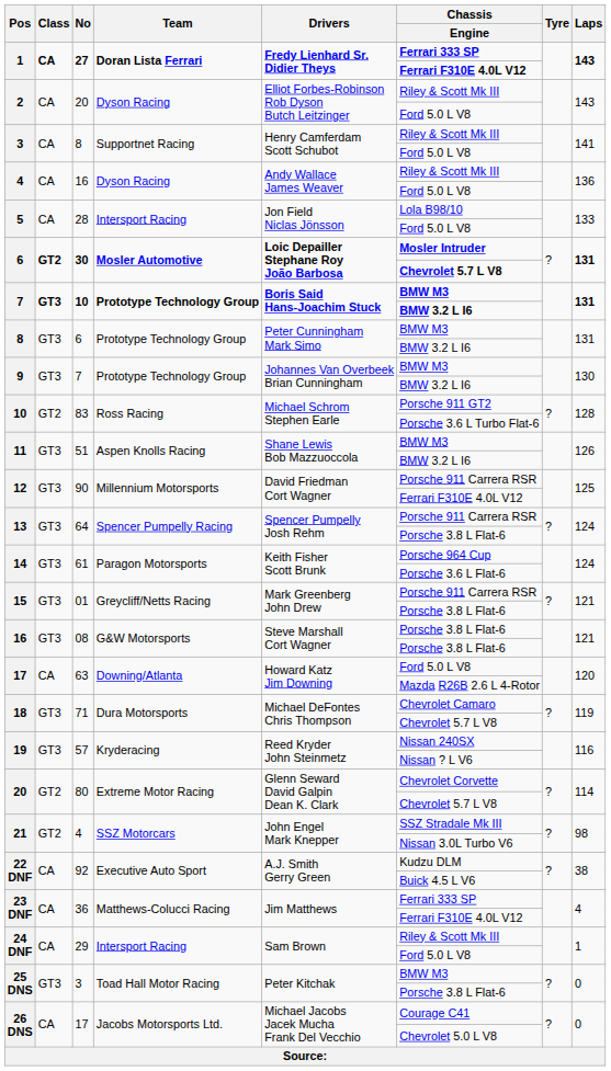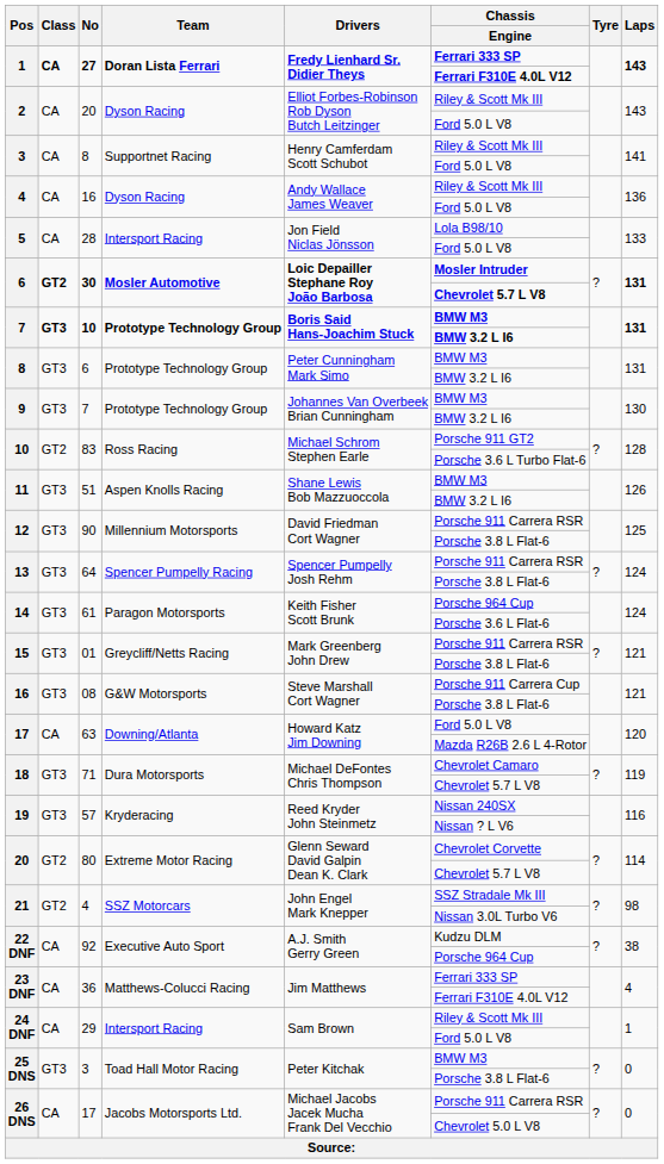row 26 | Chassis / Engine: Ferrari F310E 4.0L V12 -> Porsche 3.8 L Flat-6
row 33 | Chassis / Engine: Porsche 3.8 L Flat-6 -> Porsche 911 Carrera Cup
row 46 | Chassis / Engine: Buick 4.5 L V6 -> Porsche 964 Cup
row 53 | Chassis / Engine: Courage C41 -> Porsche 911 Carrera RSR
